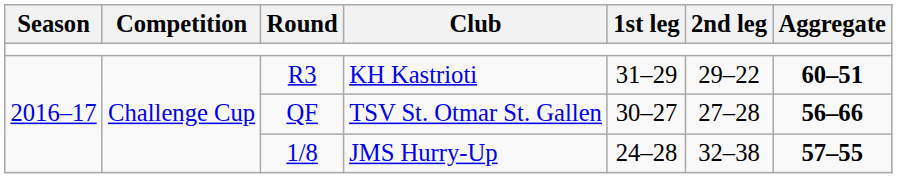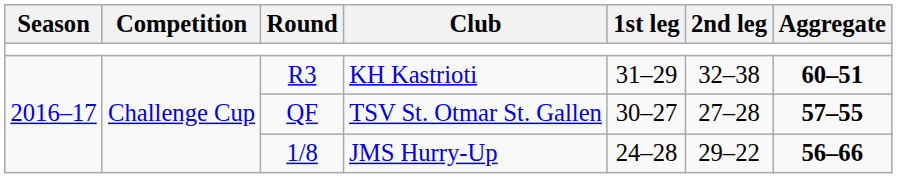KH Kastrioti | 2nd leg: 29–22 -> 32–38
TSV St. Otmar St. Gallen | Aggregate: 56–66 -> 57–55
JMS Hurry-Up | 2nd leg: 32–38 -> 29–22
JMS Hurry-Up | Aggregate: 57–55 -> 56–66
